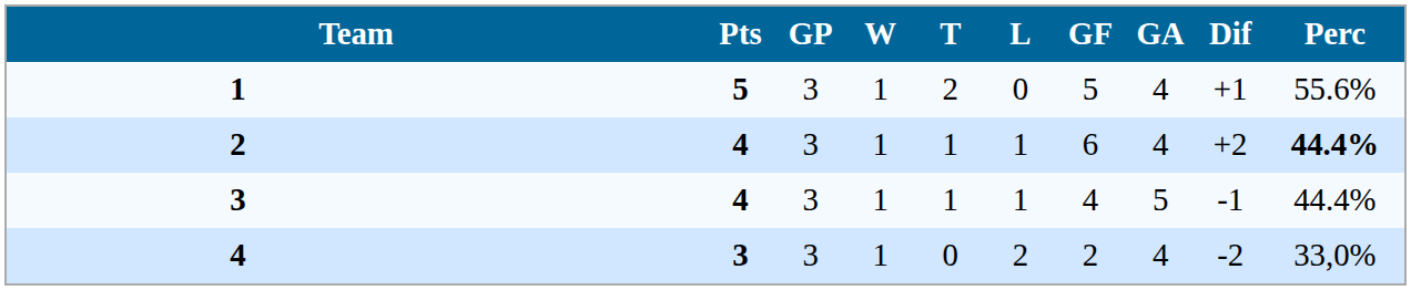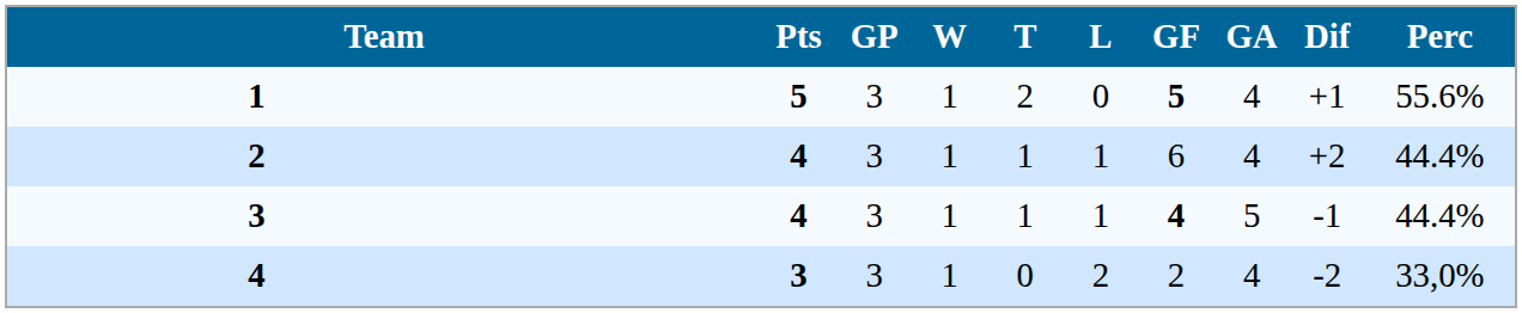row 2 | GF: normal -> bold
row 3 | Perc: bold -> normal
row 4 | GF: normal -> bold
